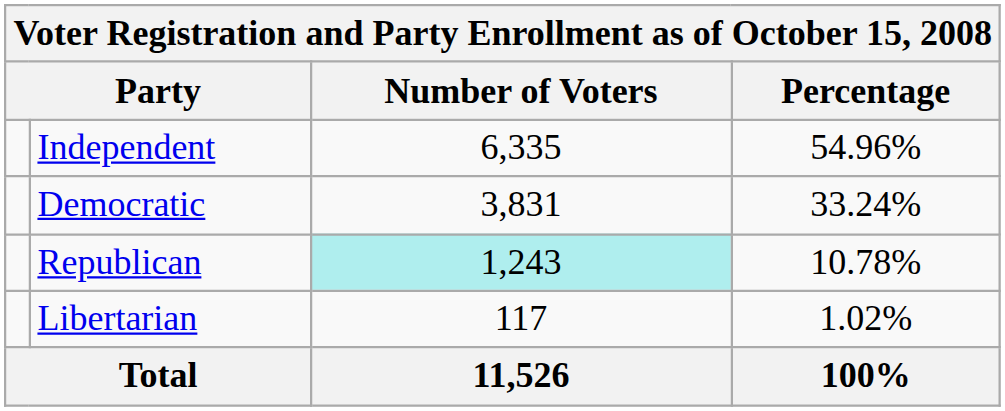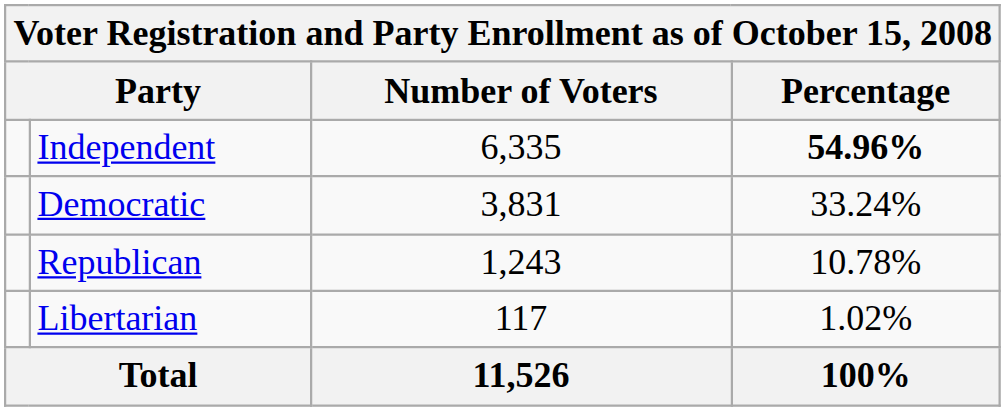Independent | Percentage: normal -> bold
Republican | Number of Voters: paleturquoise background -> no background
